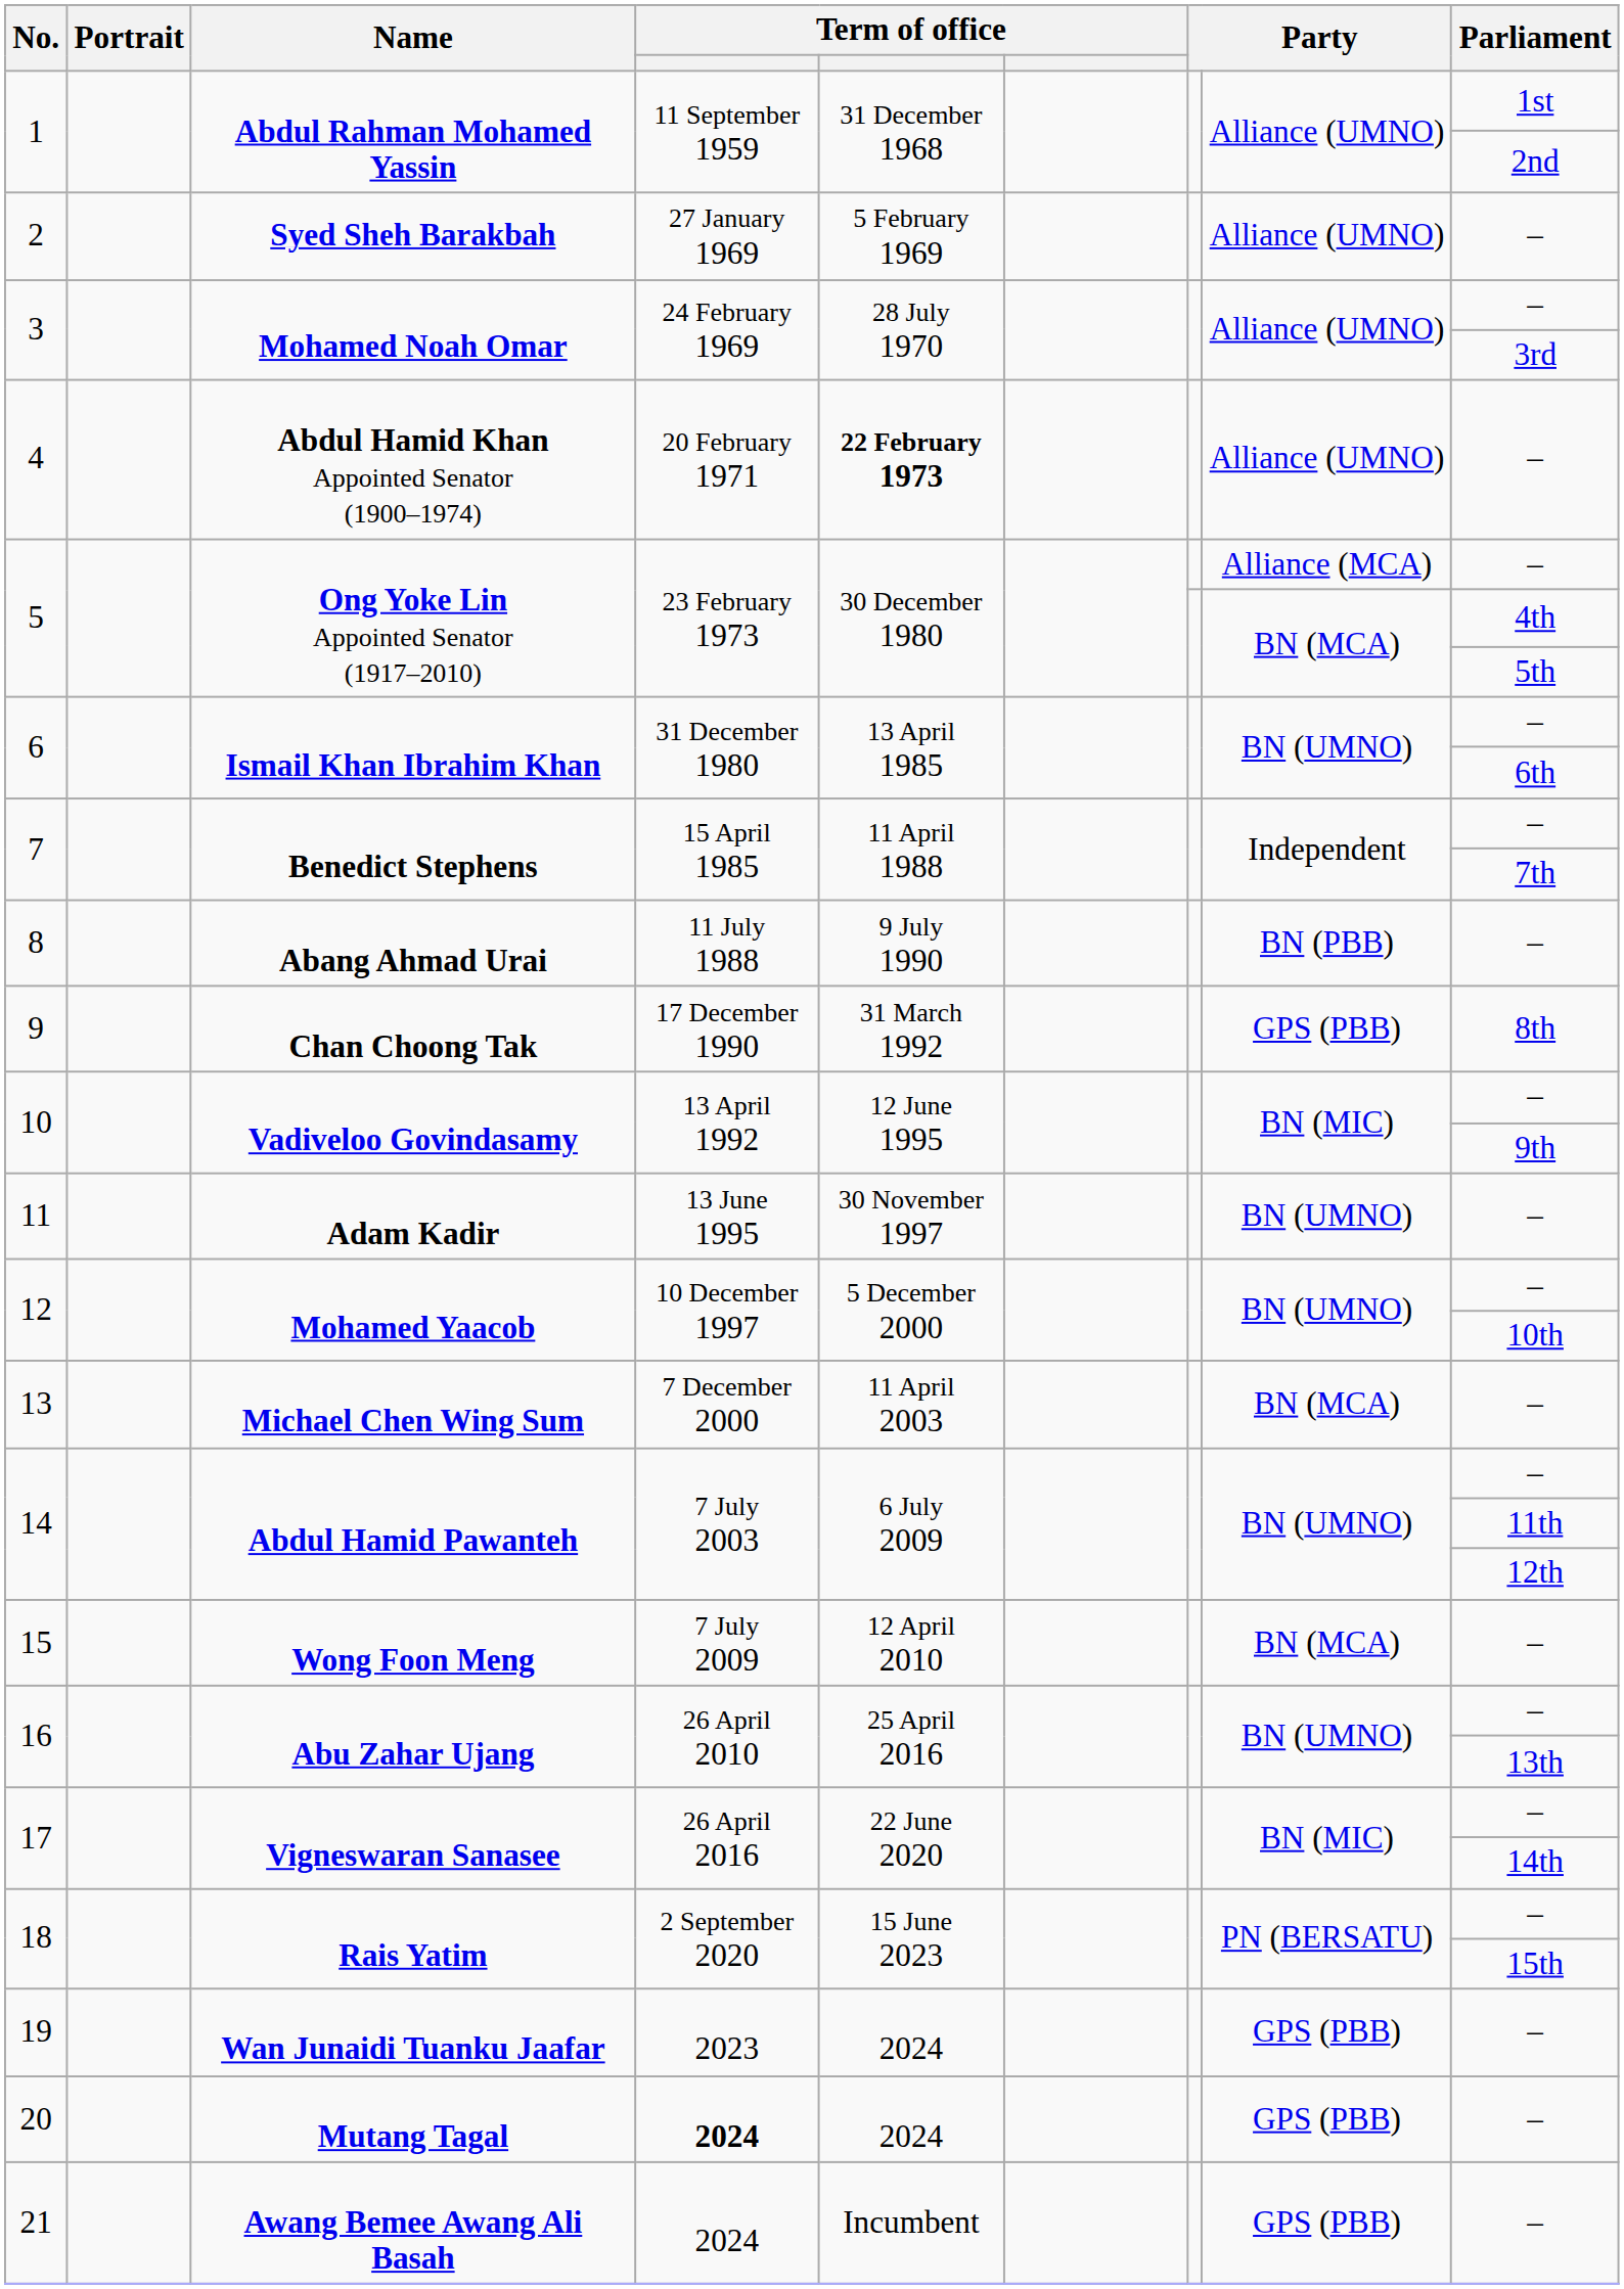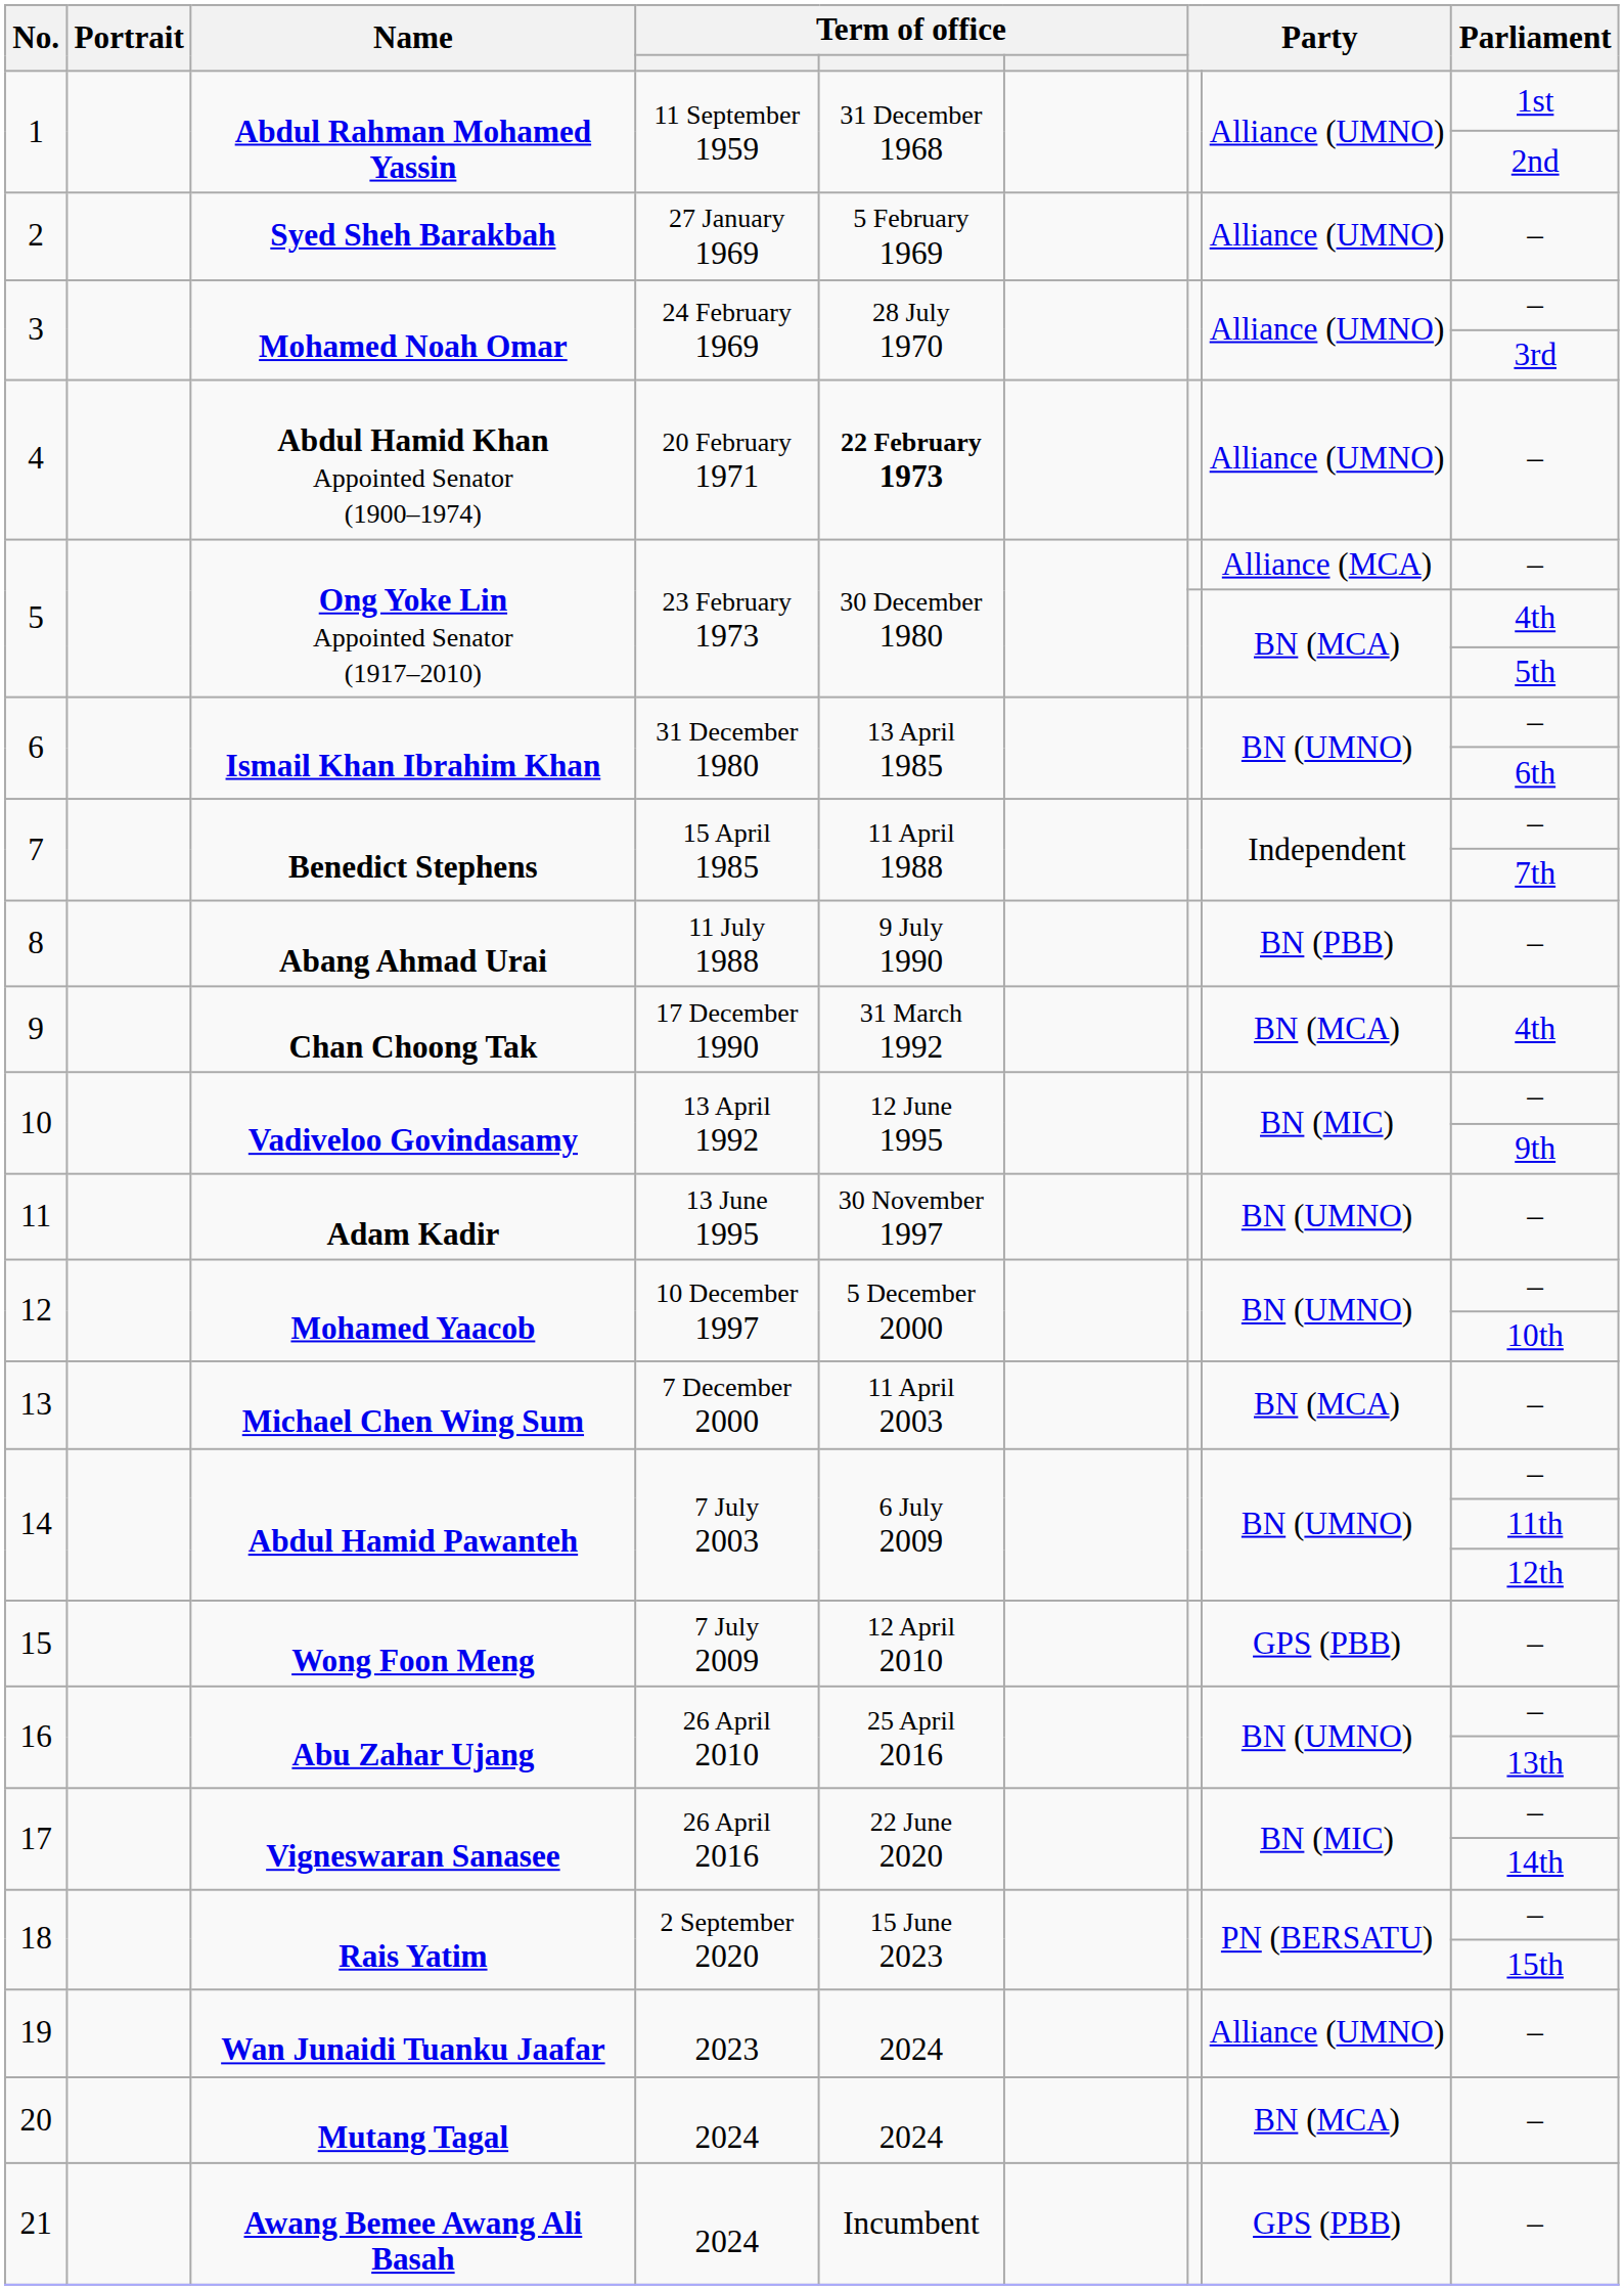9 | column 8: GPS (PBB) -> BN (MCA)
9 | Parliament: 8th -> 4th
15 | column 8: BN (MCA) -> GPS (PBB)
19 | column 8: GPS (PBB) -> Alliance (UMNO)
20 | column 4: bold -> normal
20 | column 8: GPS (PBB) -> BN (MCA)
